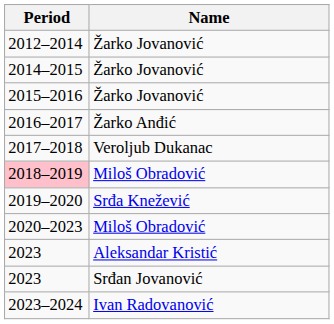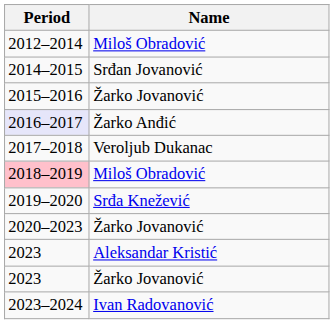row 2 | Name: Žarko Jovanović -> Miloš Obradović
row 3 | Name: Žarko Jovanović -> Srđan Jovanović
row 5 | Period: no background -> lavender background
row 9 | Name: Miloš Obradović -> Žarko Jovanović
row 11 | Name: Srđan Jovanović -> Žarko Jovanović
